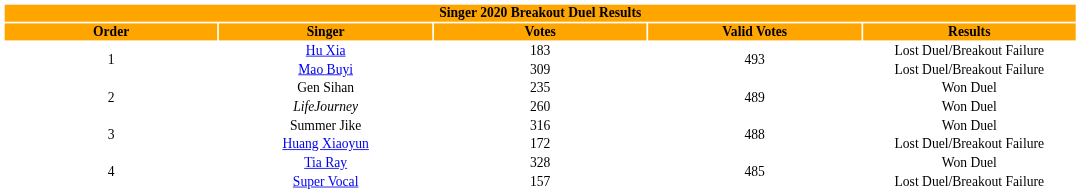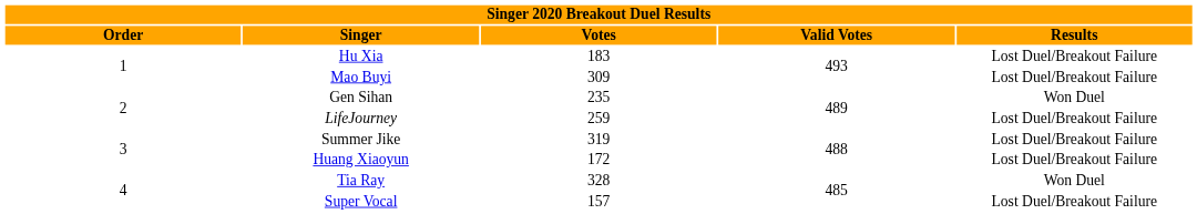LifeJourney | column 3: 260 -> 259
LifeJourney | column 5: Won Duel -> Lost Duel/Breakout Failure
Summer Jike | column 3: 316 -> 319
Summer Jike | column 5: Won Duel -> Lost Duel/Breakout Failure
